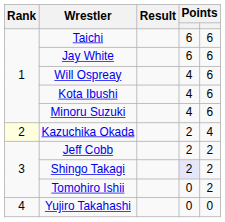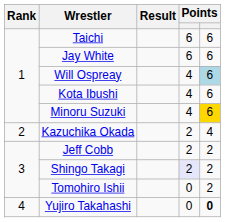Will Ospreay | column 5: no background -> lightblue background
Minoru Suzuki | column 5: no background -> gold background
Kazuchika Okada | Rank: lightyellow background -> no background
Yujiro Takahashi | column 5: normal -> bold
